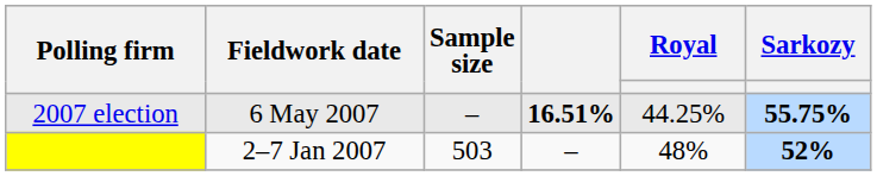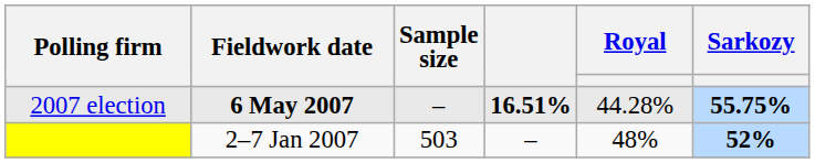2007 election | Fieldwork date: normal -> bold
2007 election | Royal: 44.25% -> 44.28%
